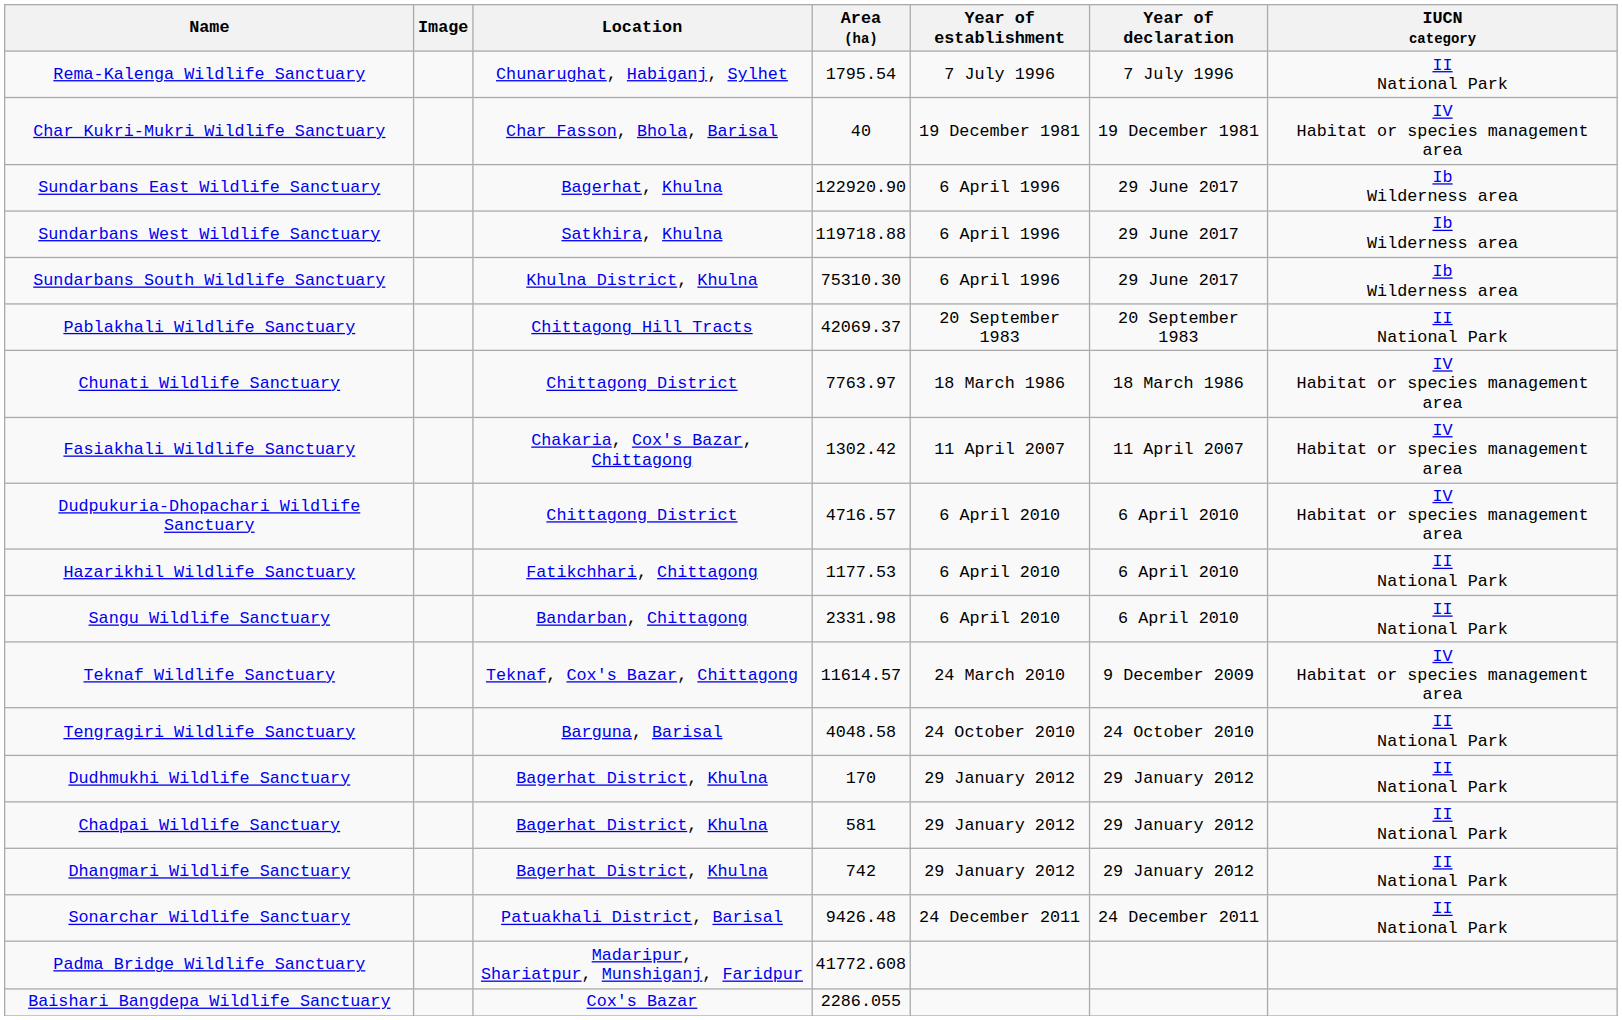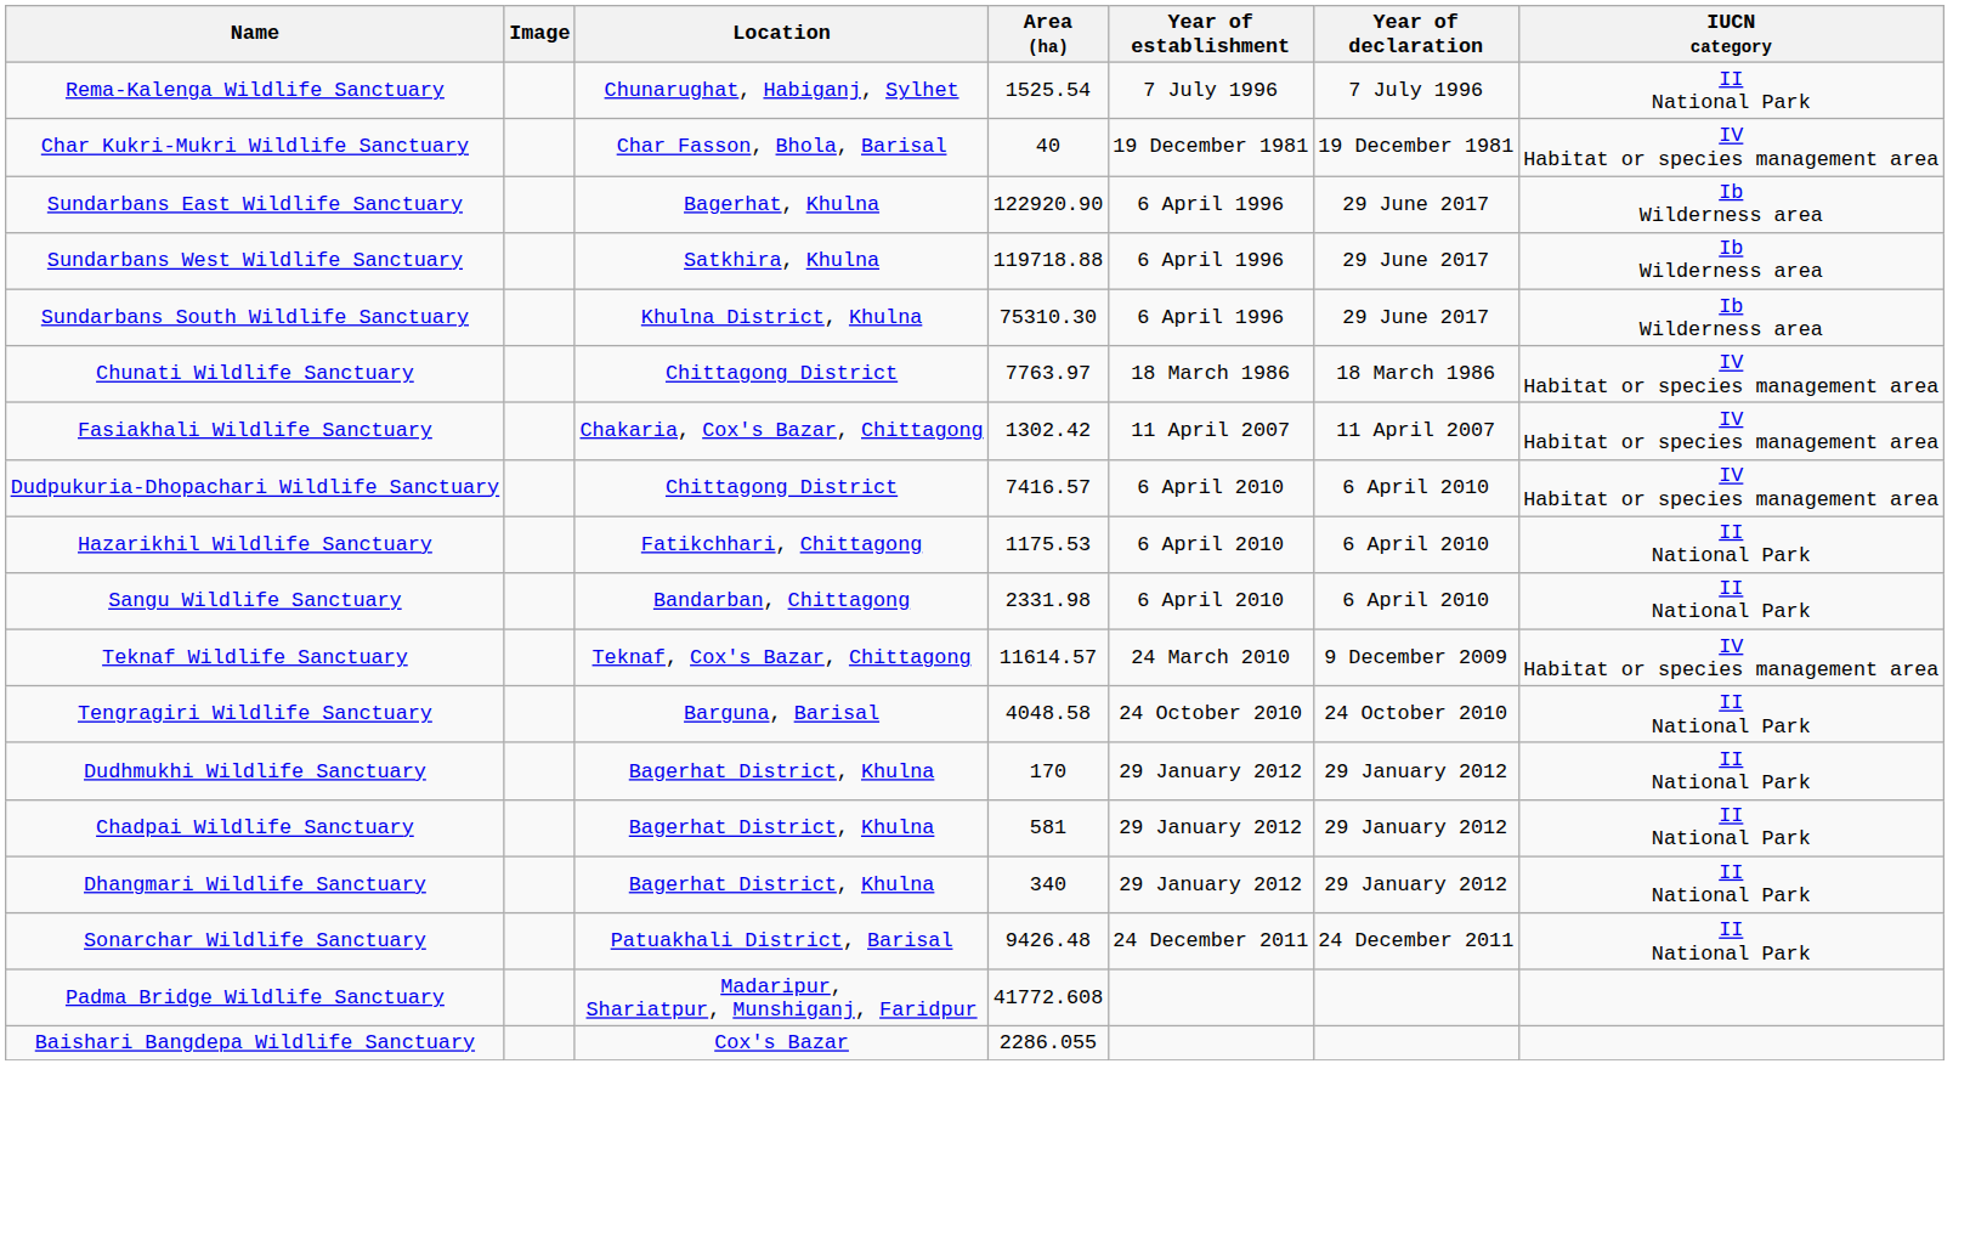Rema-Kalenga Wildlife Sanctuary | Area (ha): 1795.54 -> 1525.54
- row: Pablakhali Wildlife Sanctuary | Chittagong Hill Tracts | 42069.37 | 20 September 1983 | 20 September 1983 | II National Park
Dudpukuria-Dhopachari Wildlife Sanctuary | Area (ha): 4716.57 -> 7416.57
Hazarikhil Wildlife Sanctuary | Area (ha): 1177.53 -> 1175.53
Dhangmari Wildlife Sanctuary | Area (ha): 742 -> 340
